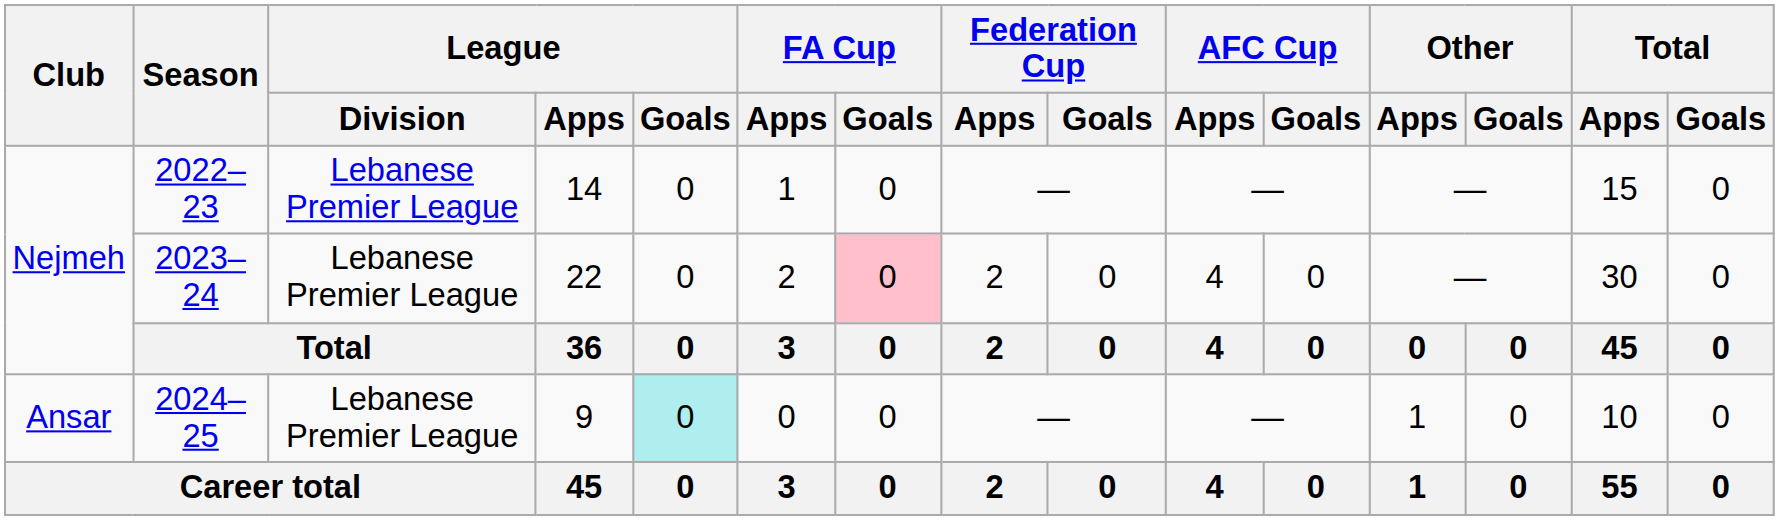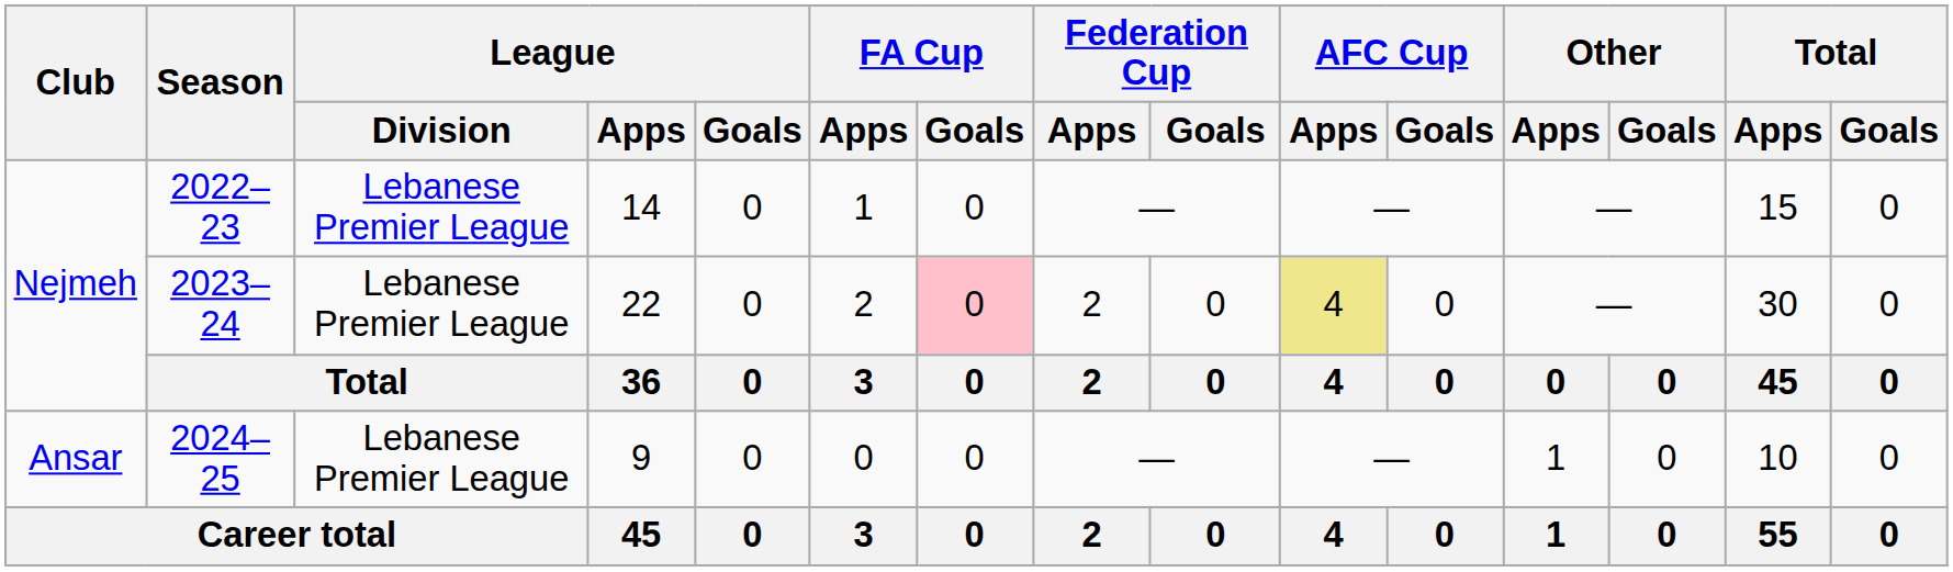2023–24 | AFC Cup / Apps: no background -> khaki background
2024–25 | League / Goals: paleturquoise background -> no background
